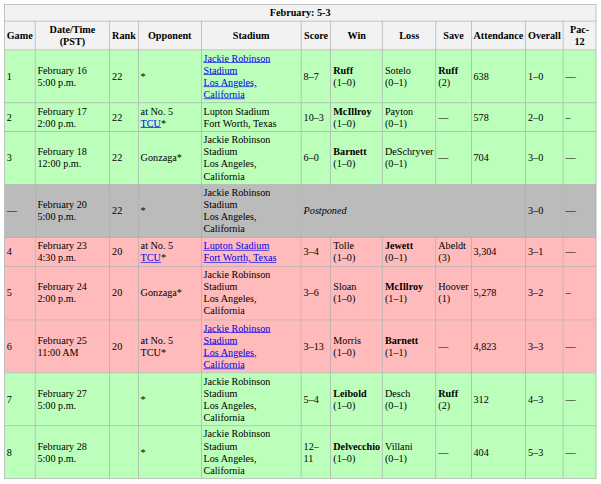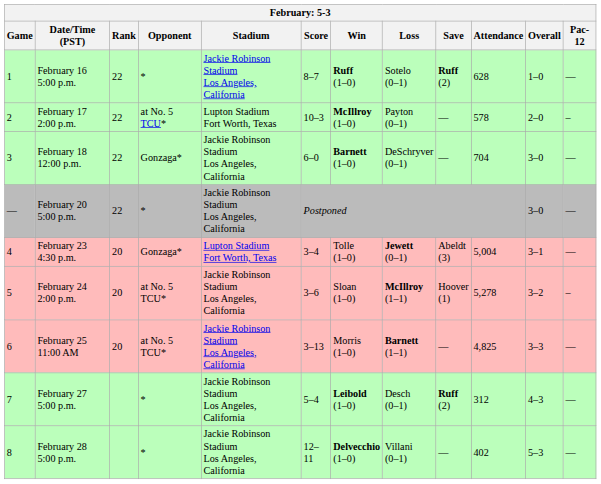February 16 5:00 p.m. | Attendance: 638 -> 628
February 23 4:30 p.m. | Opponent: at No. 5 TCU* -> Gonzaga*
February 23 4:30 p.m. | Attendance: 3,304 -> 5,004
February 24 2:00 p.m. | Opponent: Gonzaga* -> at No. 5 TCU*
February 25 11:00 AM | Attendance: 4,823 -> 4,825
February 28 5:00 p.m. | Attendance: 404 -> 402
